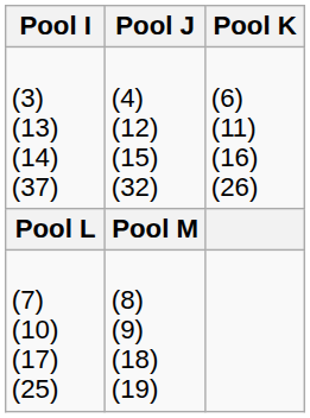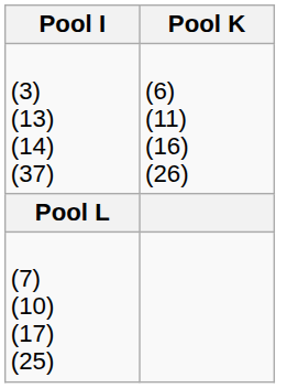- column: Pool J | (4) (12) (15) (32) | Pool M | (8) (9) (18) (19)
